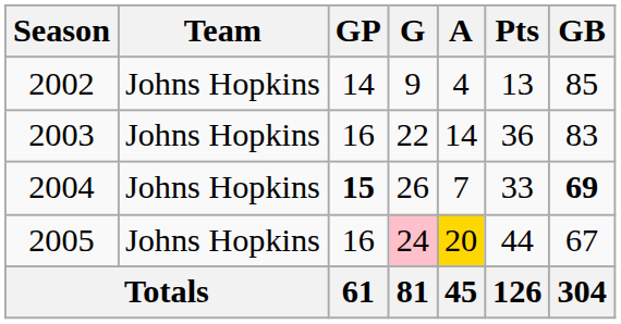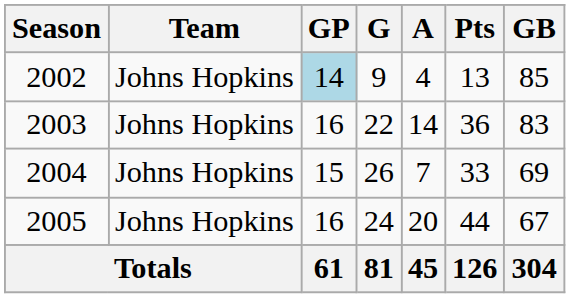2002 | GP: no background -> lightblue background
2004 | GP: bold -> normal
2004 | GB: bold -> normal
2005 | G: pink background -> no background
2005 | A: gold background -> no background
